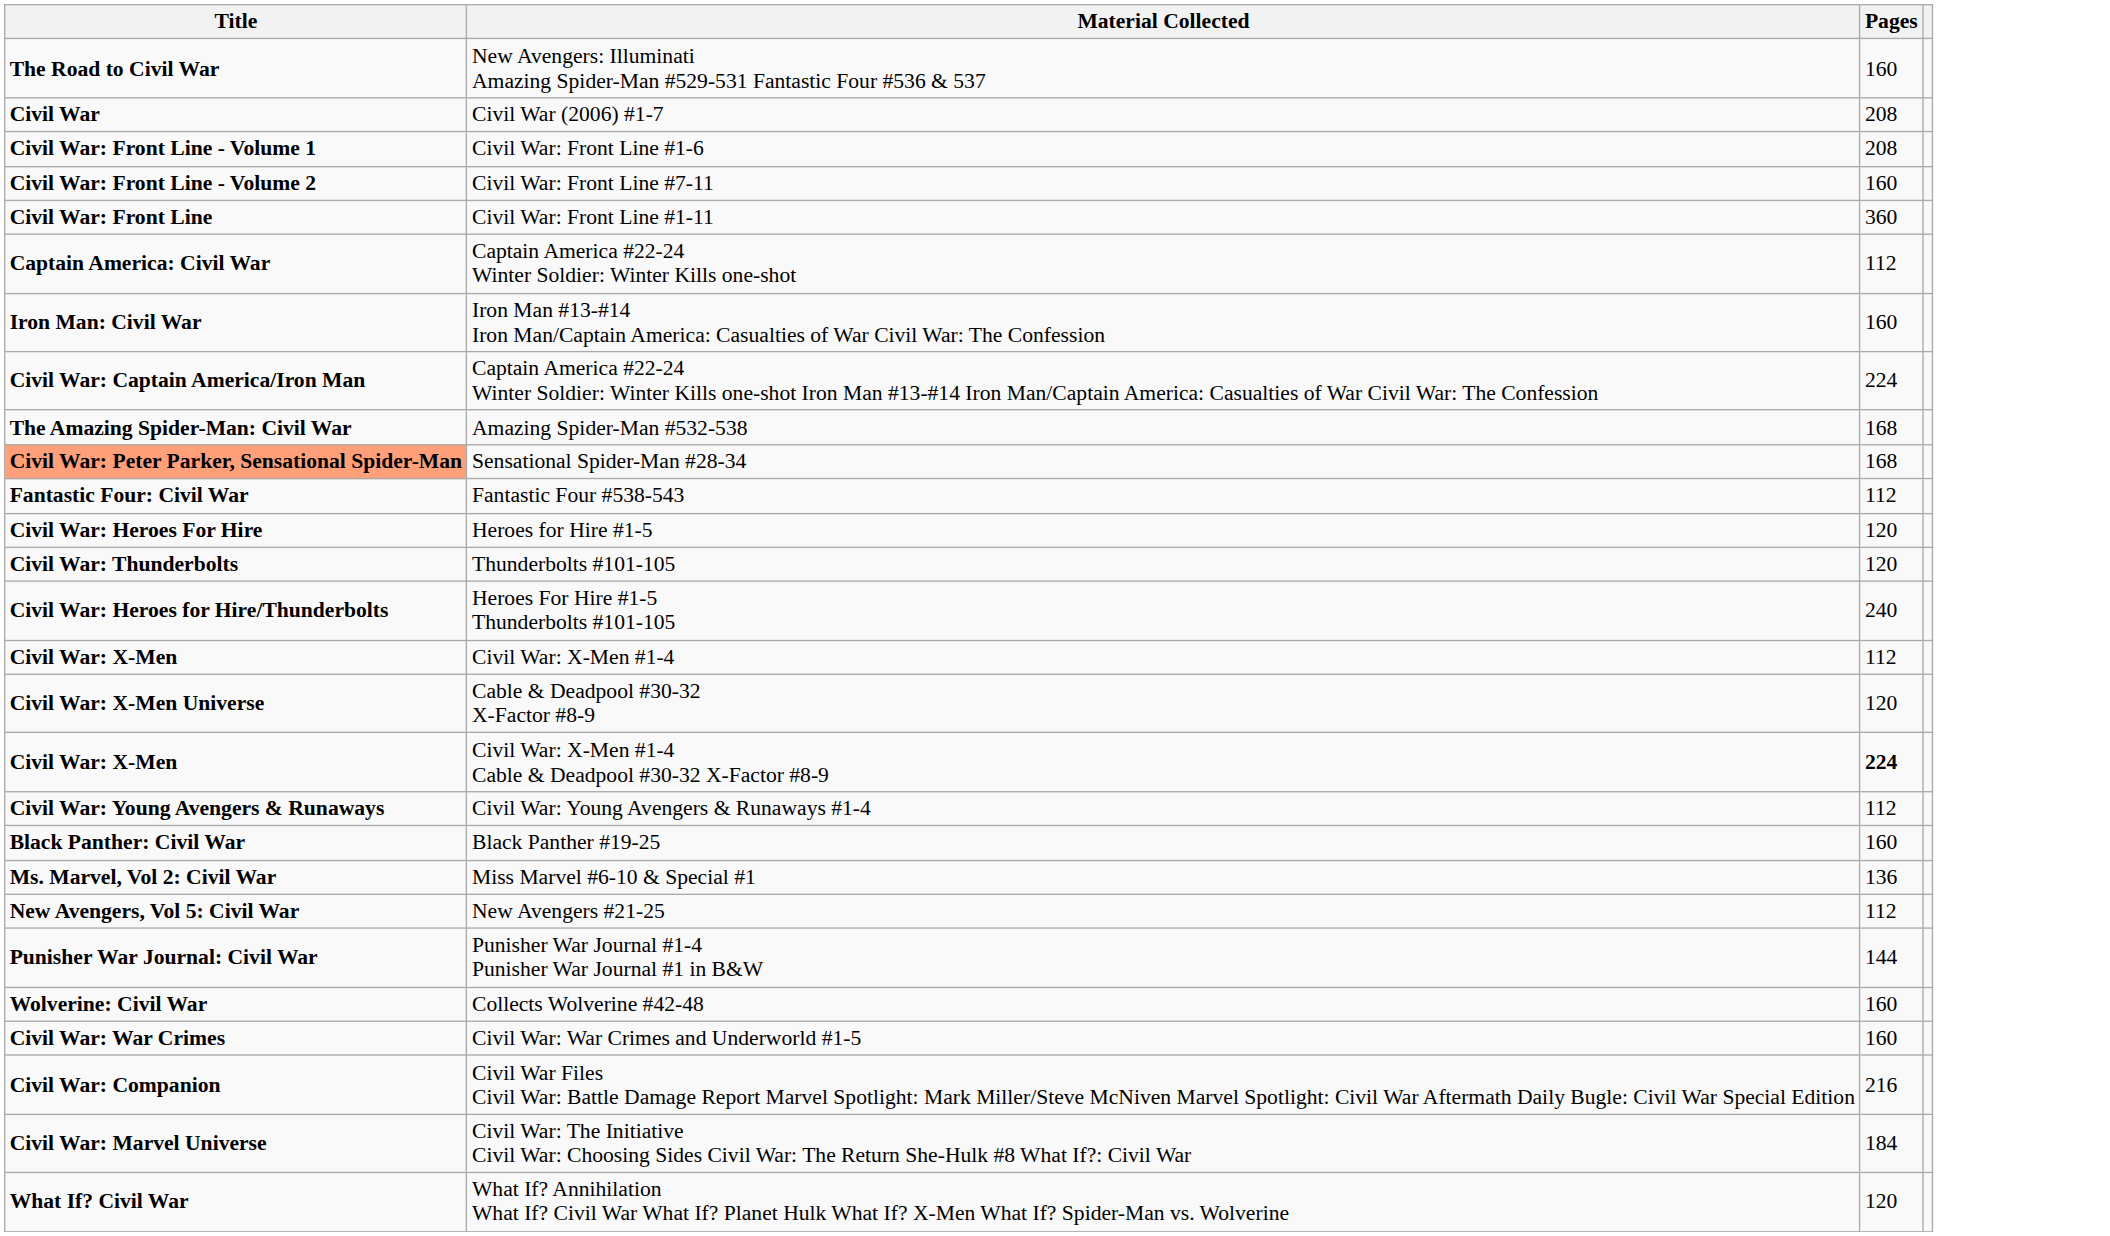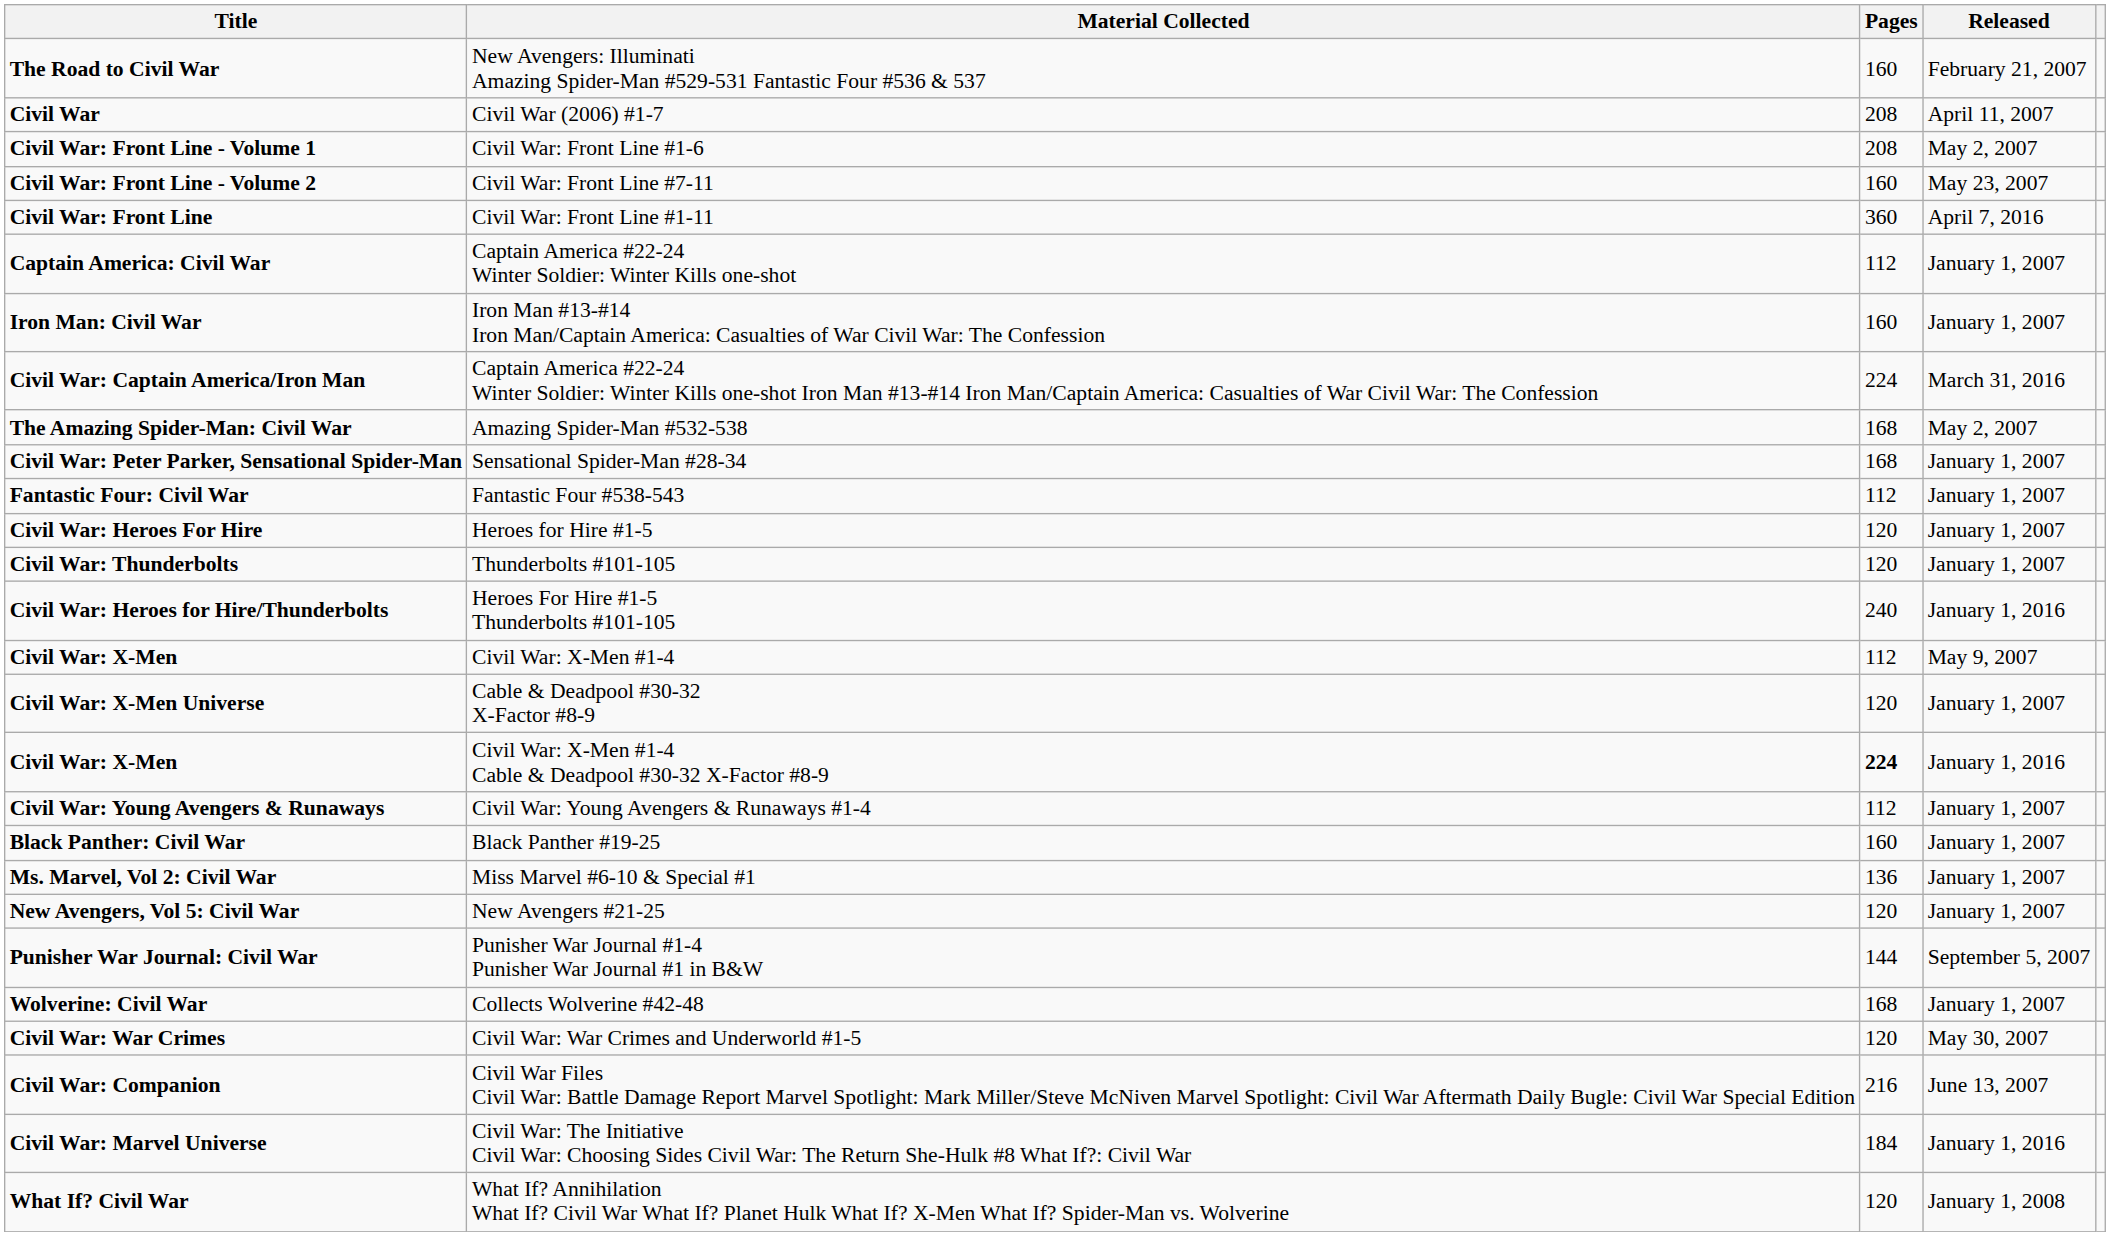+ column: Released | February 21, 2007 | April 11, 2007 | May 2, 2007 | May 23, 2007 | April 7, 2016 | January 1, 2007 | January 1, 2007 | March 31, 2016 | May 2, 2007 | January 1, 2007 | January 1, 2007 | January 1, 2007 | January 1, 2007 | January 1, 2016 | May 9, 2007 | January 1, 2007 | January 1, 2016 | January 1, 2007 | January 1, 2007 | January 1, 2007 | January 1, 2007 | September 5, 2007 | January 1, 2007 | May 30, 2007 | June 13, 2007 | January 1, 2016 | January 1, 2008
Sensational Spider-Man #28-34 | Title: lightsalmon background -> no background
New Avengers #21-25 | Pages: 112 -> 120
Collects Wolverine #42-48 | Pages: 160 -> 168
Civil War: War Crimes and Underworld #1-5 | Pages: 160 -> 120
